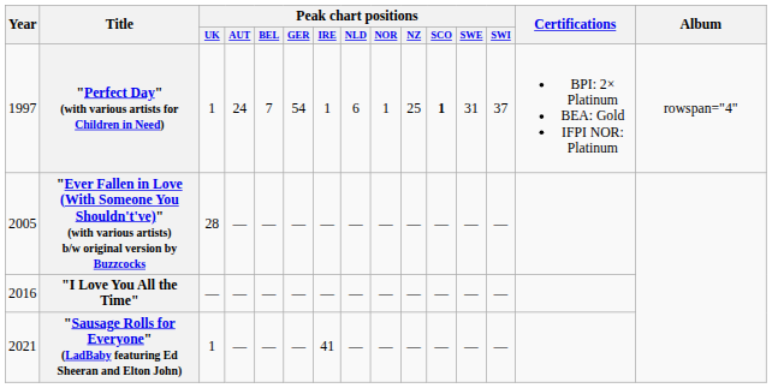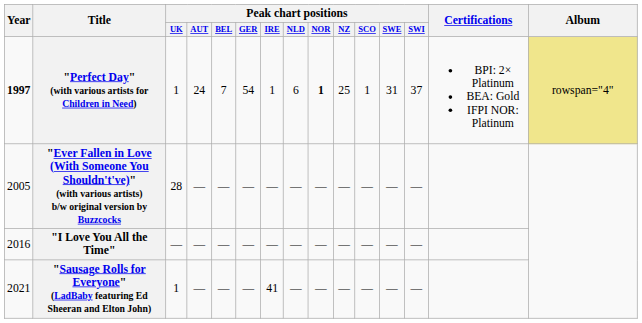"Perfect Day" (with various artists for Children in Need) | Year: normal -> bold
"Perfect Day" (with various artists for Children in Need) | Peak chart positions / NOR: normal -> bold
"Perfect Day" (with various artists for Children in Need) | Peak chart positions / SCO: bold -> normal
"Perfect Day" (with various artists for Children in Need) | Album: no background -> khaki background
